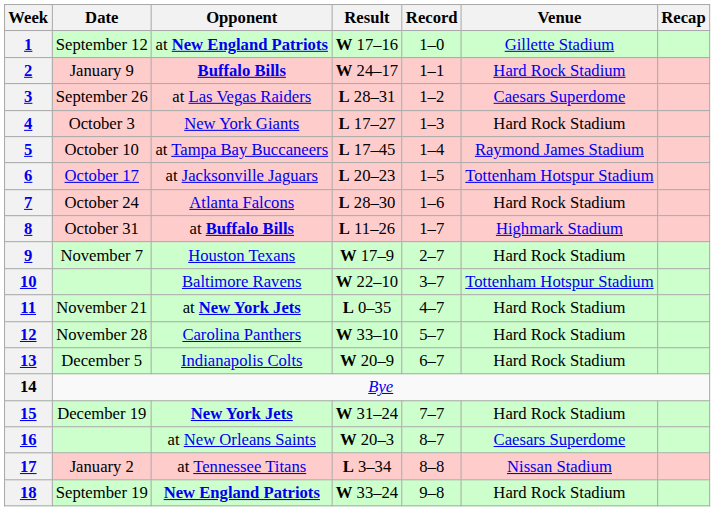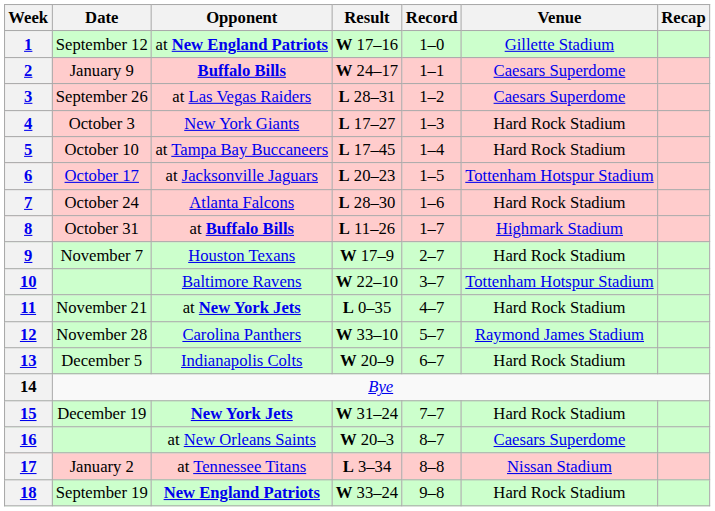2 | Venue: Hard Rock Stadium -> Caesars Superdome
5 | Venue: Raymond James Stadium -> Hard Rock Stadium
12 | Venue: Hard Rock Stadium -> Raymond James Stadium
